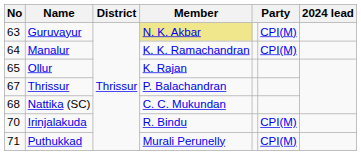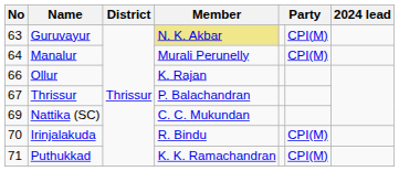Manalur | Member: K. K. Ramachandran -> Murali Perunelly
Ollur | No: 65 -> 66
Nattika (SC) | No: 68 -> 69
Puthukkad | Member: Murali Perunelly -> K. K. Ramachandran
